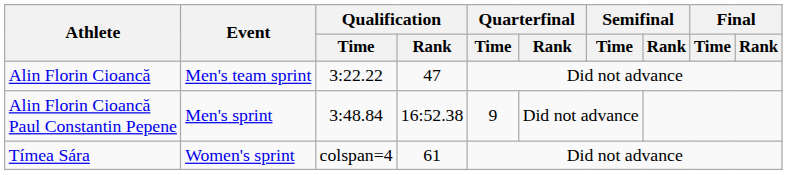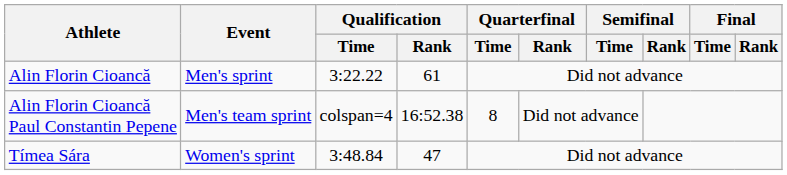Alin Florin Cioancă | Event: Men's team sprint -> Men's sprint
Alin Florin Cioancă | Qualification / Rank: 47 -> 61
Alin Florin Cioancă Paul Constantin Pepene | Event: Men's sprint -> Men's team sprint
Alin Florin Cioancă Paul Constantin Pepene | Qualification / Time: 3:48.84 -> colspan=4
Alin Florin Cioancă Paul Constantin Pepene | Quarterfinal / Time: 9 -> 8
Tímea Sára | Qualification / Time: colspan=4 -> 3:48.84
Tímea Sára | Qualification / Rank: 61 -> 47
